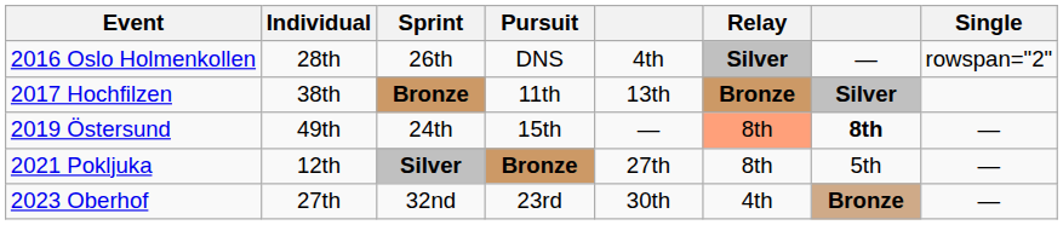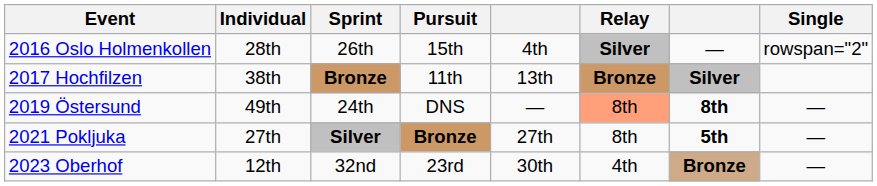2016 Oslo Holmenkollen | Pursuit: DNS -> 15th
2019 Östersund | Pursuit: 15th -> DNS
2021 Pokljuka | Individual: 12th -> 27th
2021 Pokljuka | column 7: normal -> bold
2023 Oberhof | Individual: 27th -> 12th
